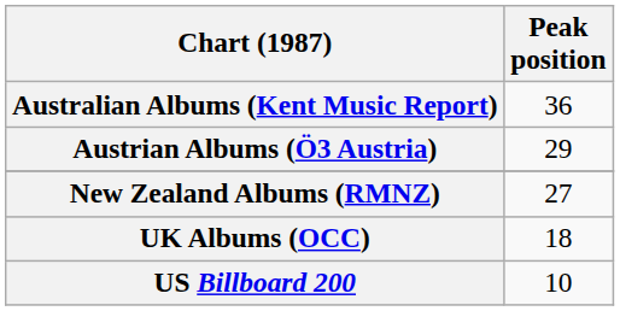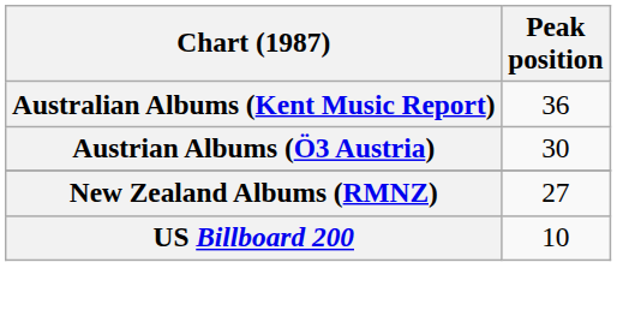Austrian Albums (Ö3 Austria) | Peak position: 29 -> 30
- row: UK Albums (OCC) | 18
